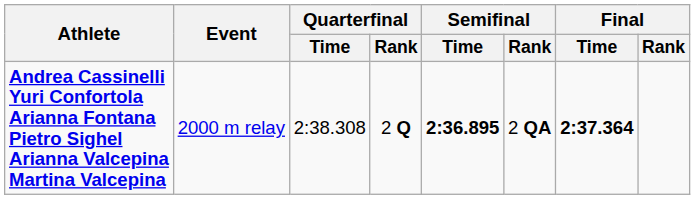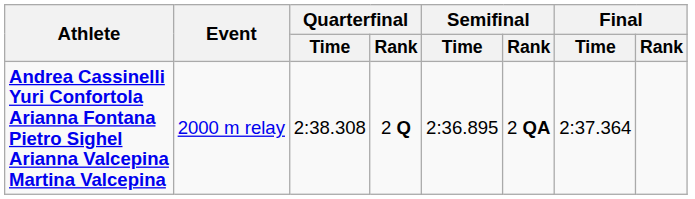row 3 | Semifinal / Time: bold -> normal
row 3 | Final / Time: bold -> normal
